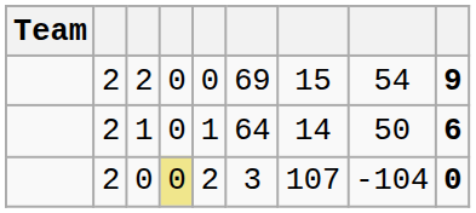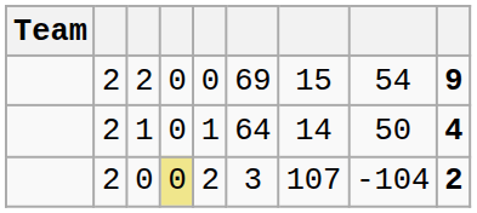row 3 | column 9: 6 -> 4
row 4 | column 9: 0 -> 2
